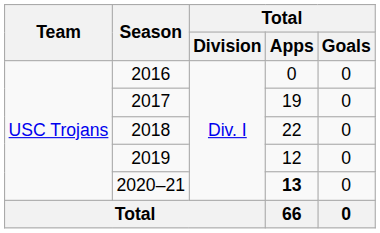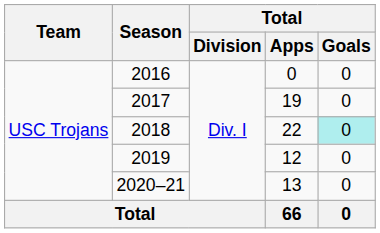2018 | Total / Goals: no background -> paleturquoise background
2020–21 | Total / Apps: bold -> normal
